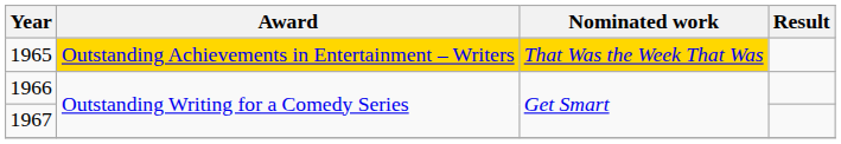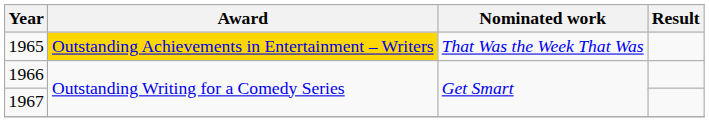1965 | Nominated work: gold background -> no background
